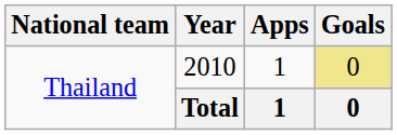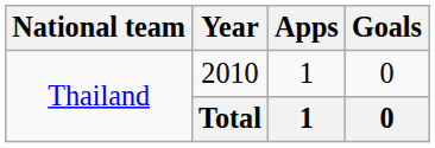Thailand / 2010 | Goals: khaki background -> no background
